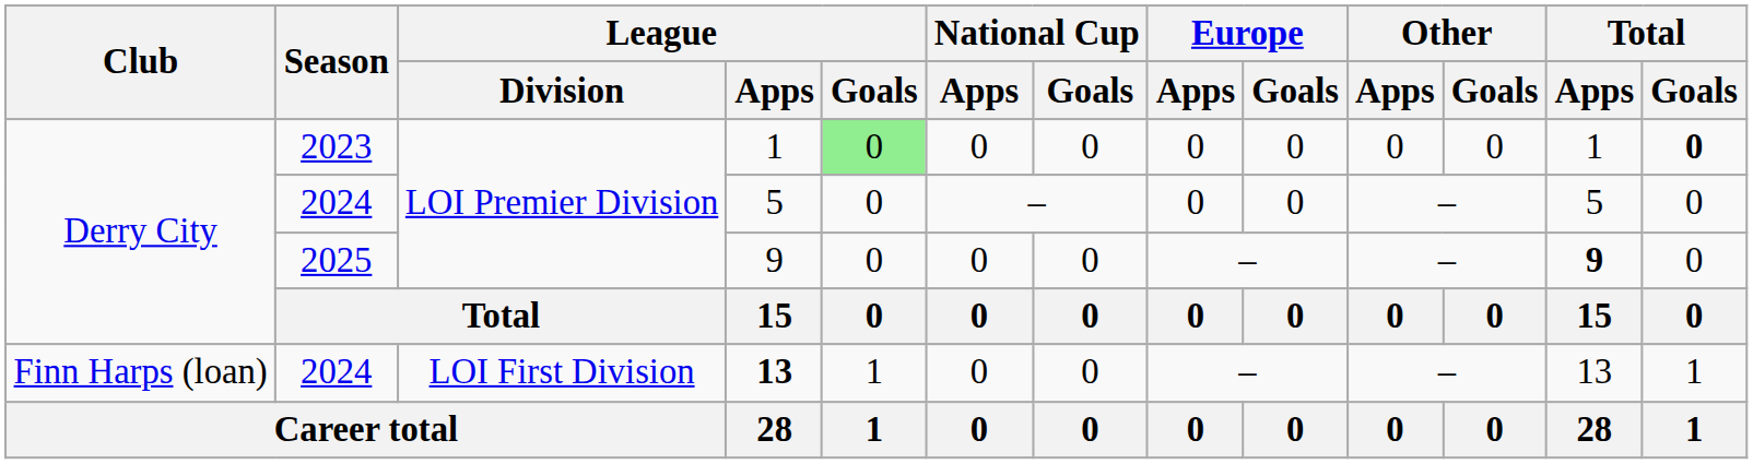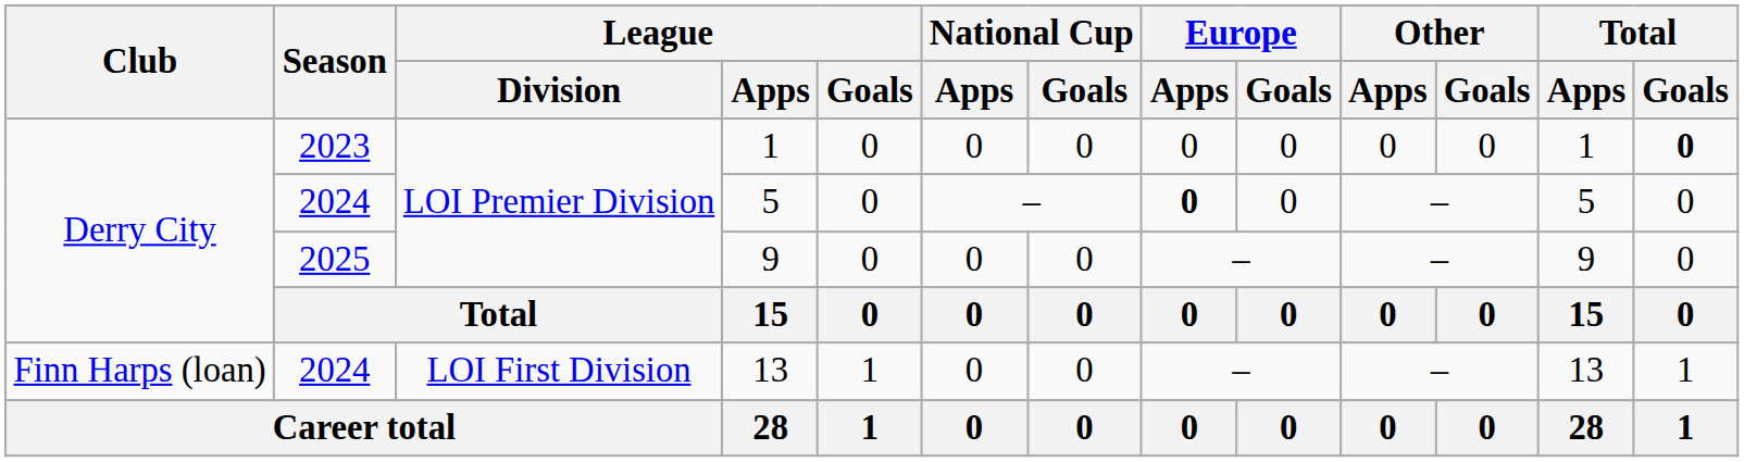row 3 | League / Goals: lightgreen background -> no background
row 4 | Europe / Apps: normal -> bold
row 5 | Total / Apps: bold -> normal
row 7 | League / Apps: bold -> normal
